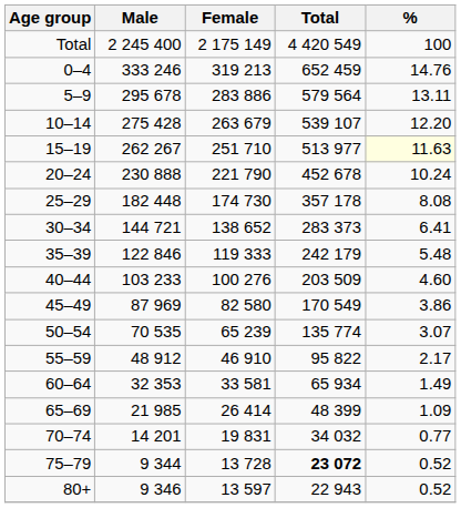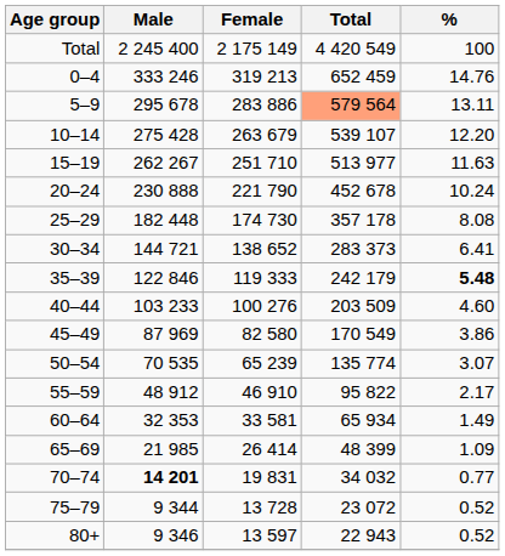5–9 | Total: no background -> lightsalmon background
15–19 | %: lightyellow background -> no background
35–39 | %: normal -> bold
70–74 | Male: normal -> bold
75–79 | Total: bold -> normal
